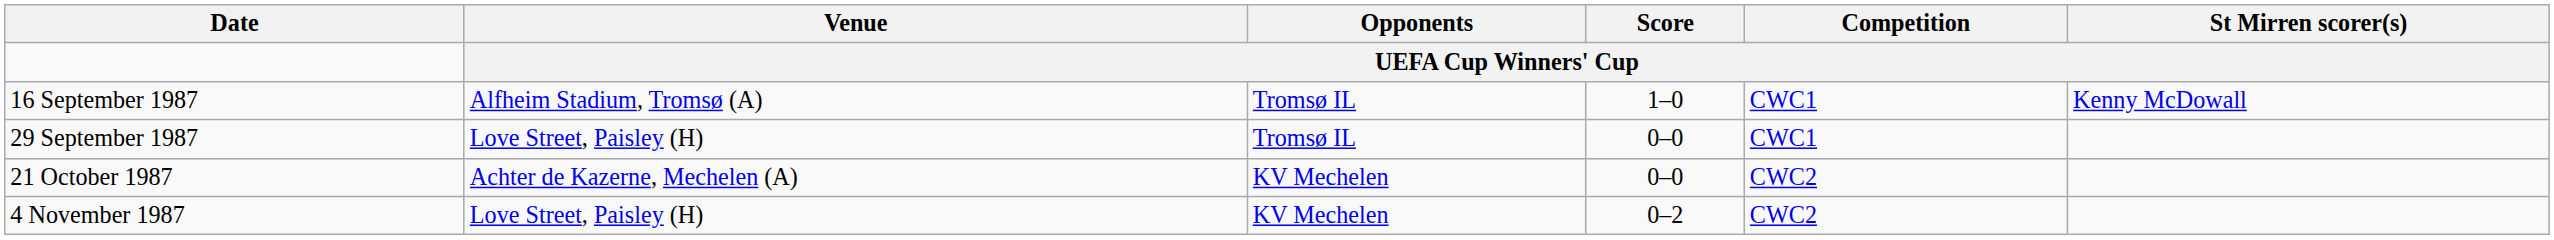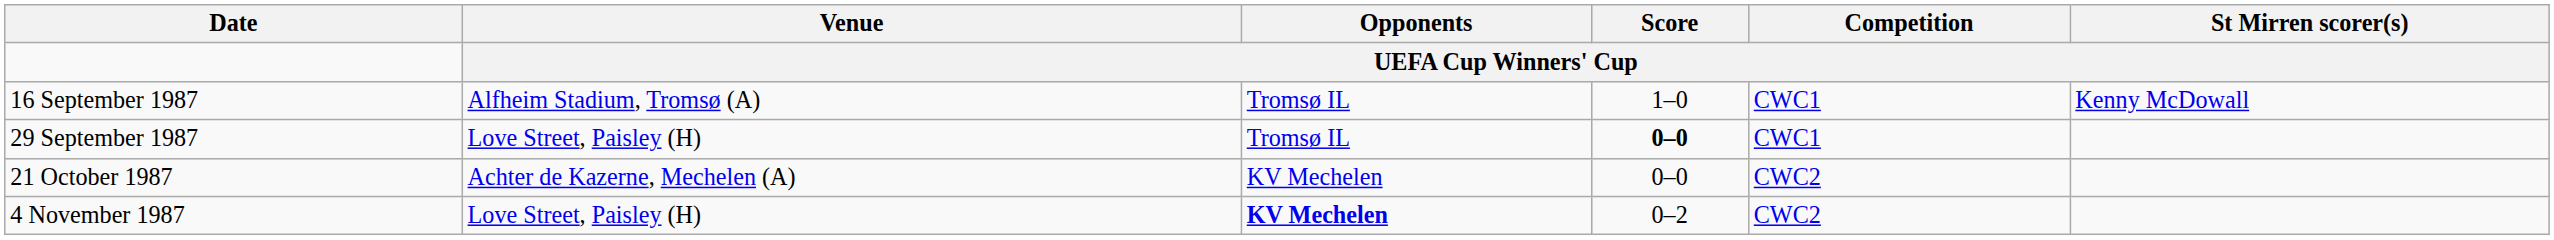29 September 1987 | Score: normal -> bold
4 November 1987 | Opponents: normal -> bold
